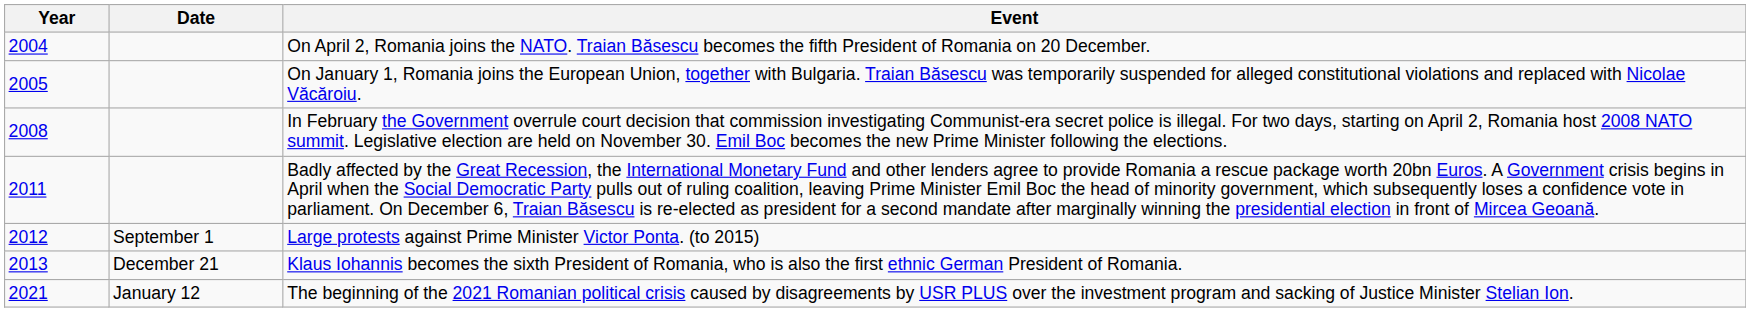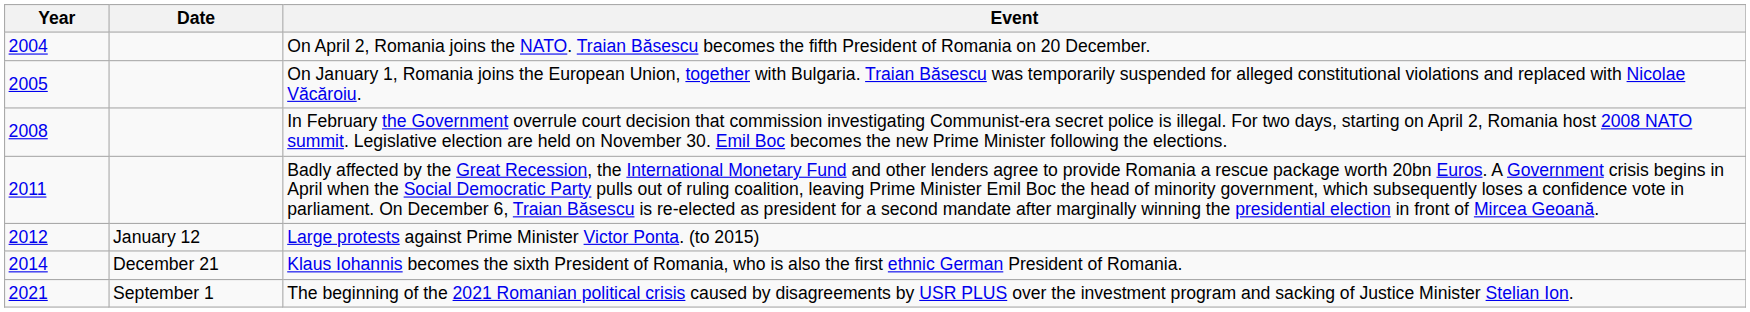row 6 | Date: September 1 -> January 12
row 7 | Year: 2013 -> 2014
row 8 | Date: January 12 -> September 1
